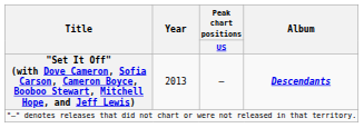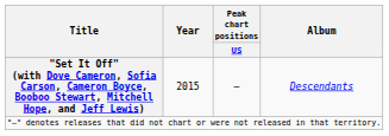row 3 | Year: 2013 -> 2015
row 3 | Album: bold -> normal
